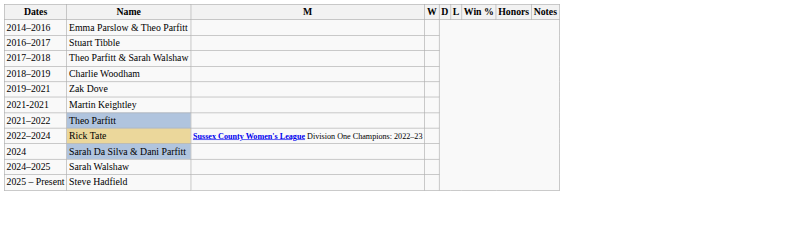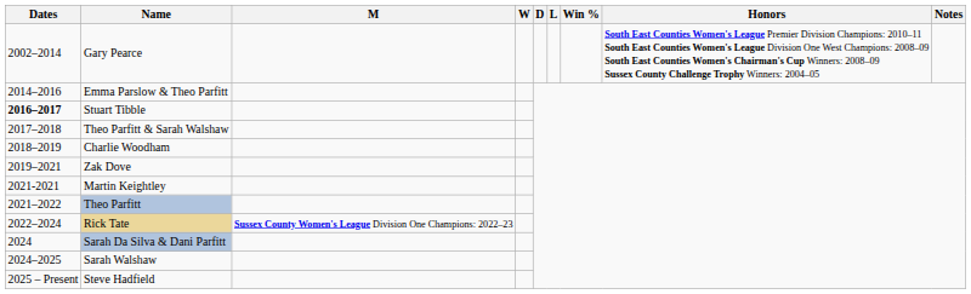+ row: 2002–2014 | Gary Pearce | South East Counties Women's League Premier Division Champions: 2010–11 South East Counties Women's League Division One West Champions: 2008–09 South East Counties Women's Chairman's Cup Winners: 2008–09 Sussex County Challenge Trophy Winners: 2004–05
Stuart Tibble | Dates: normal -> bold
